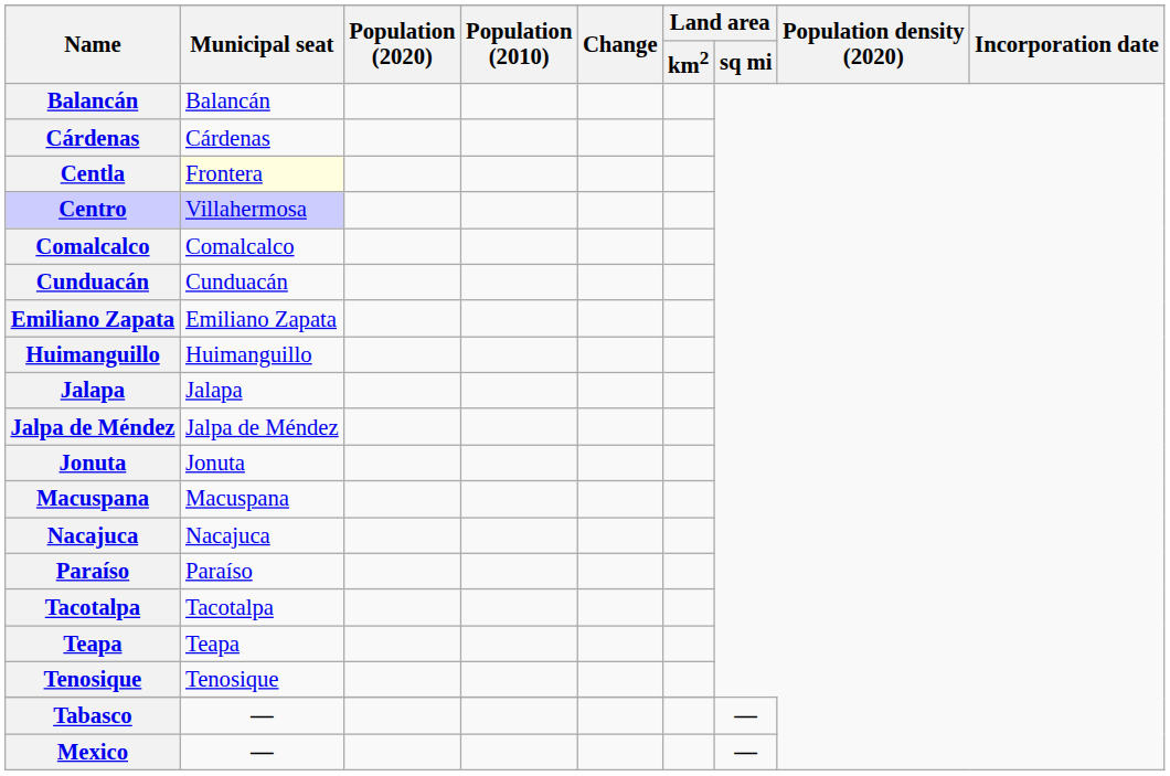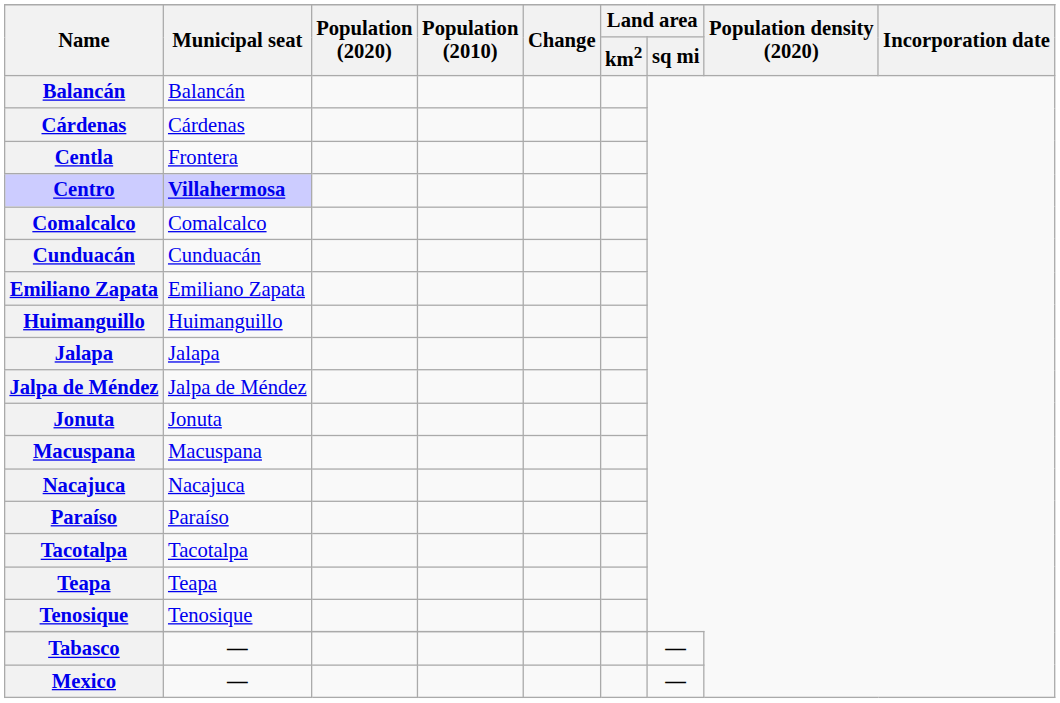Centla | Municipal seat: lightyellow background -> no background
Centro | Municipal seat: normal -> bold
